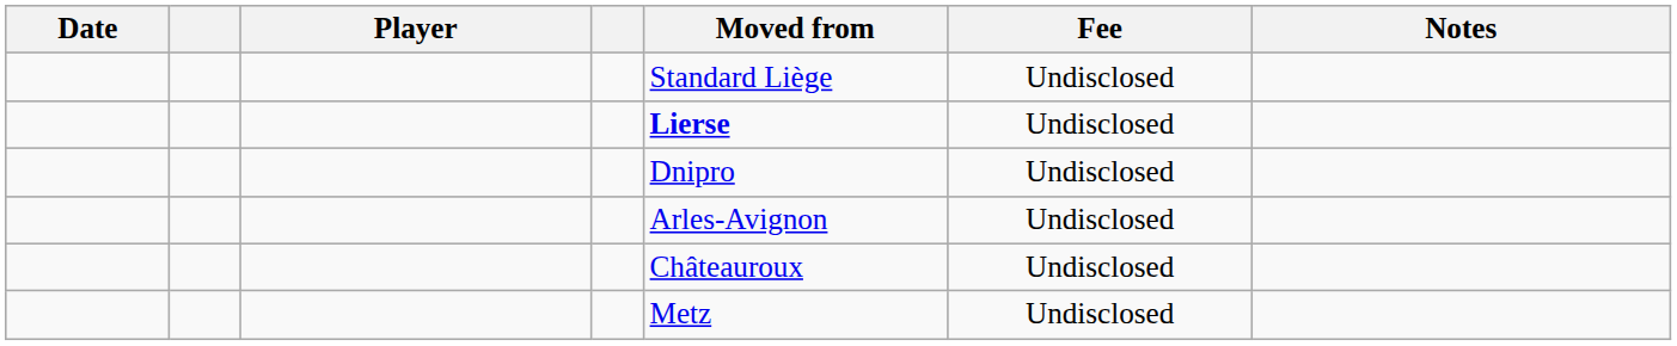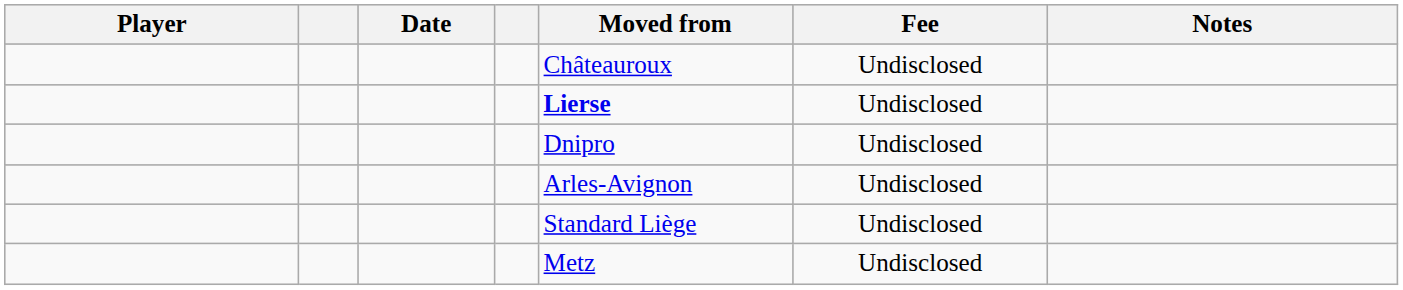columns swapped: Date <-> Player
row 2 | Moved from: Standard Liège -> Châteauroux
row 6 | Moved from: Châteauroux -> Standard Liège
